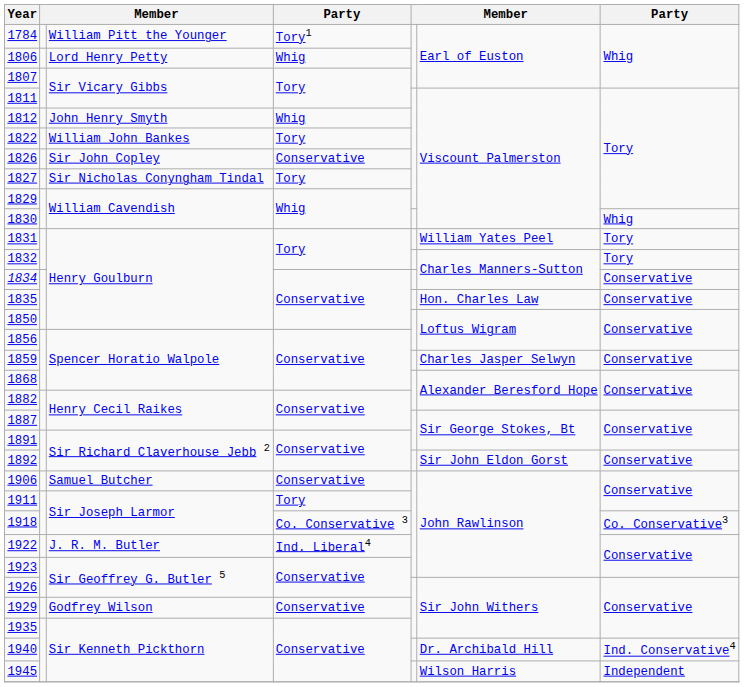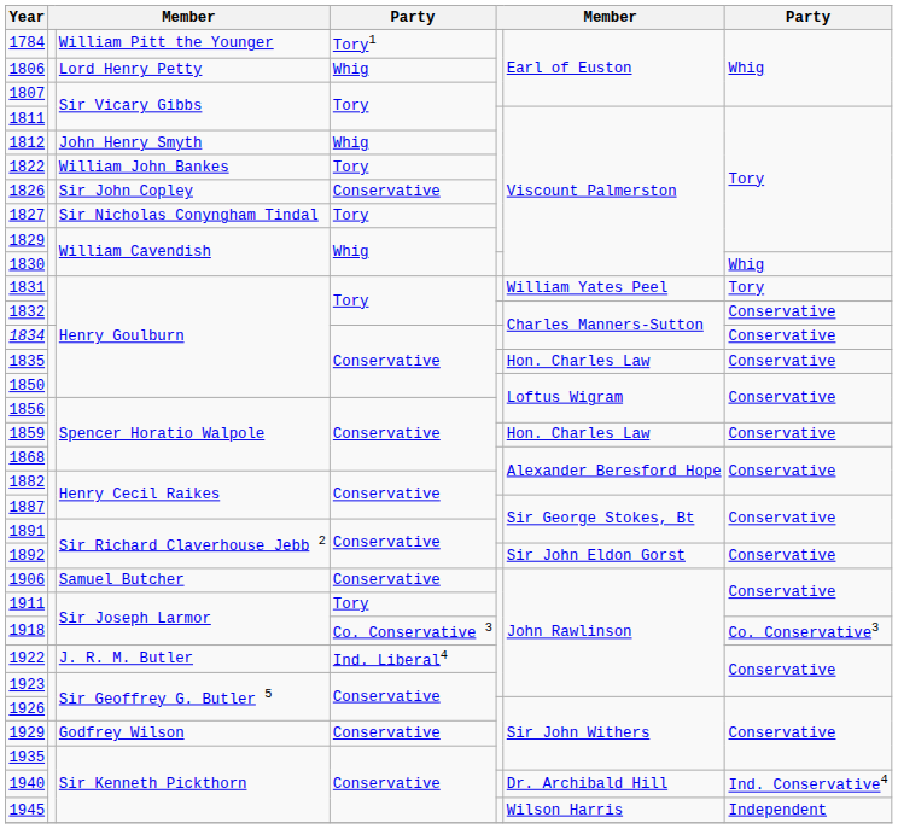1832 | column 7: Tory -> Conservative
1859 | column 6: Charles Jasper Selwyn -> Hon. Charles Law
